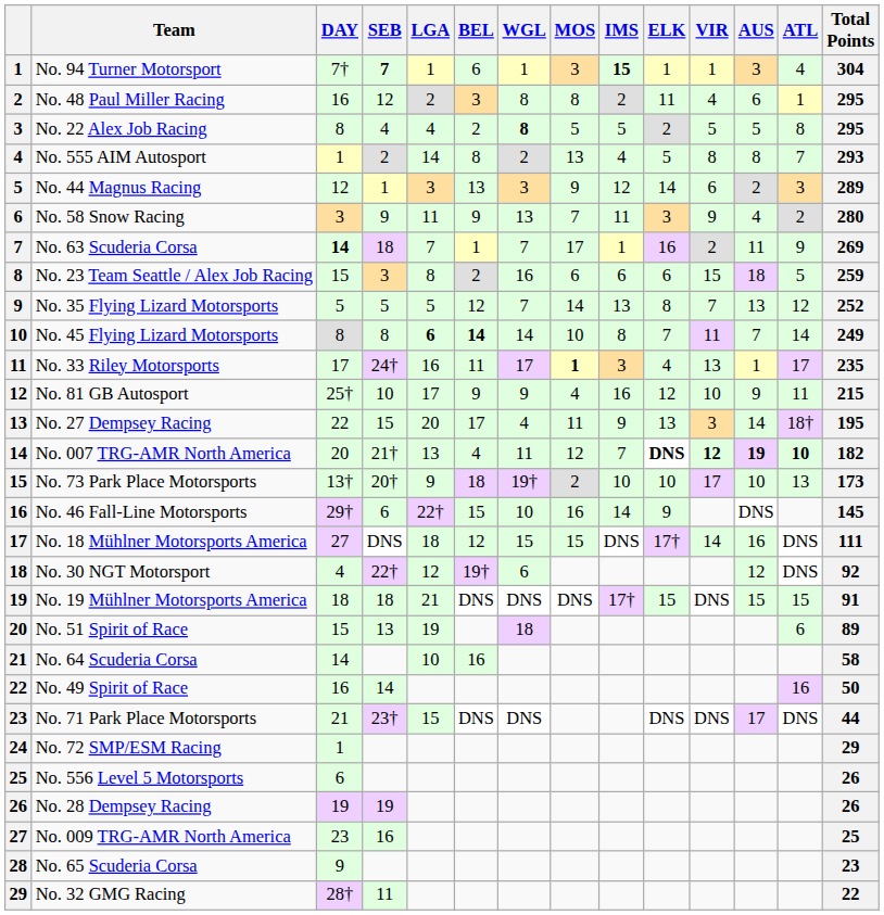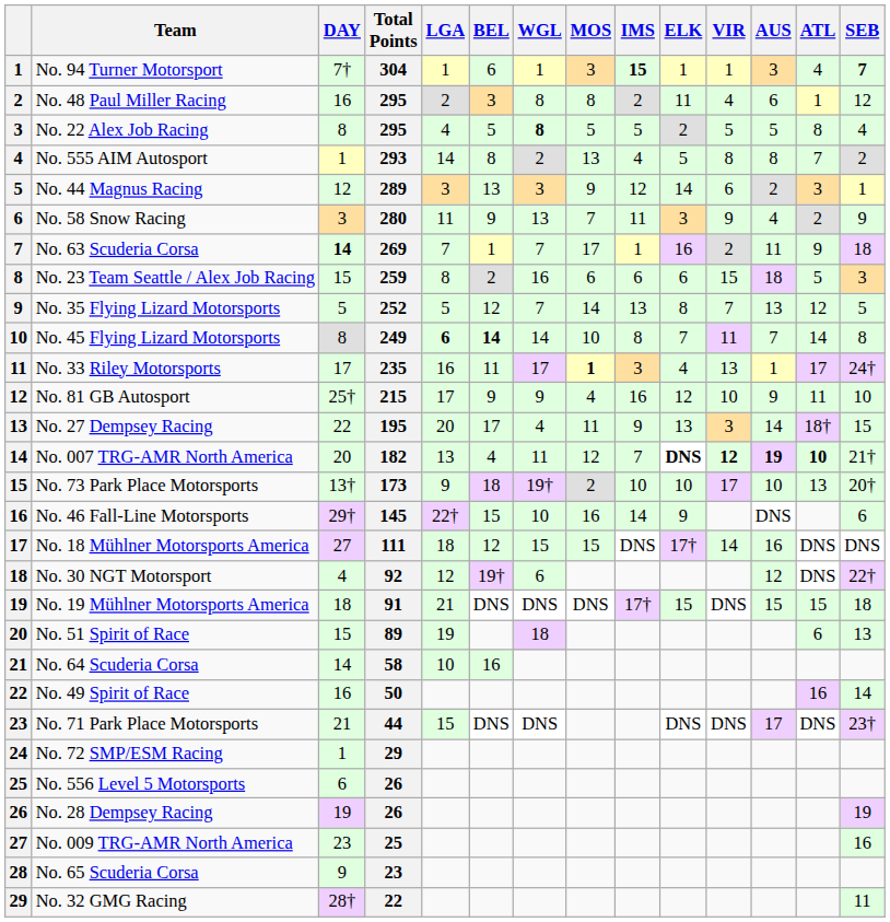columns swapped: SEB <-> Total Points
No. 22 Alex Job Racing | BEL: 2 -> 5
